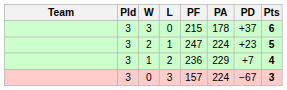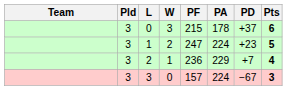columns swapped: W <-> L
